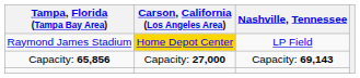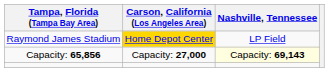Capacity: 65,856 | Nashville, Tennessee: no background -> lightyellow background
